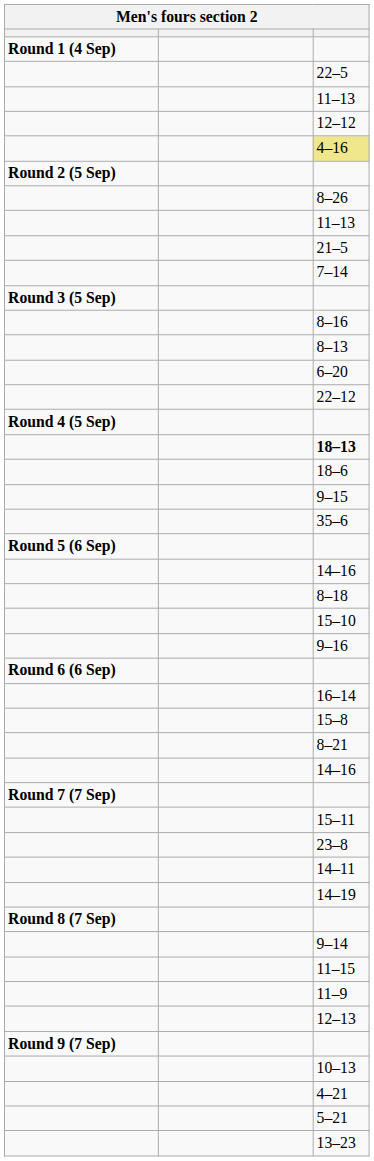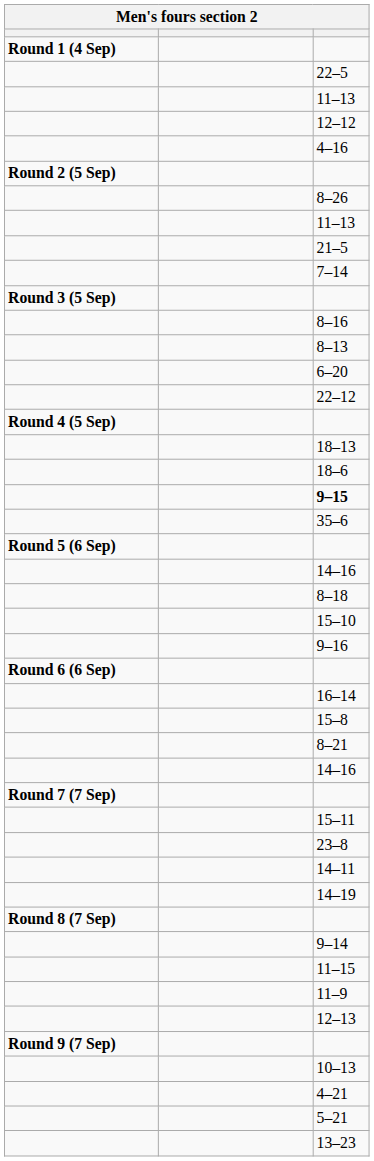4–16 | column 3: khaki background -> no background
18–13 | column 3: bold -> normal
9–15 | column 3: normal -> bold
